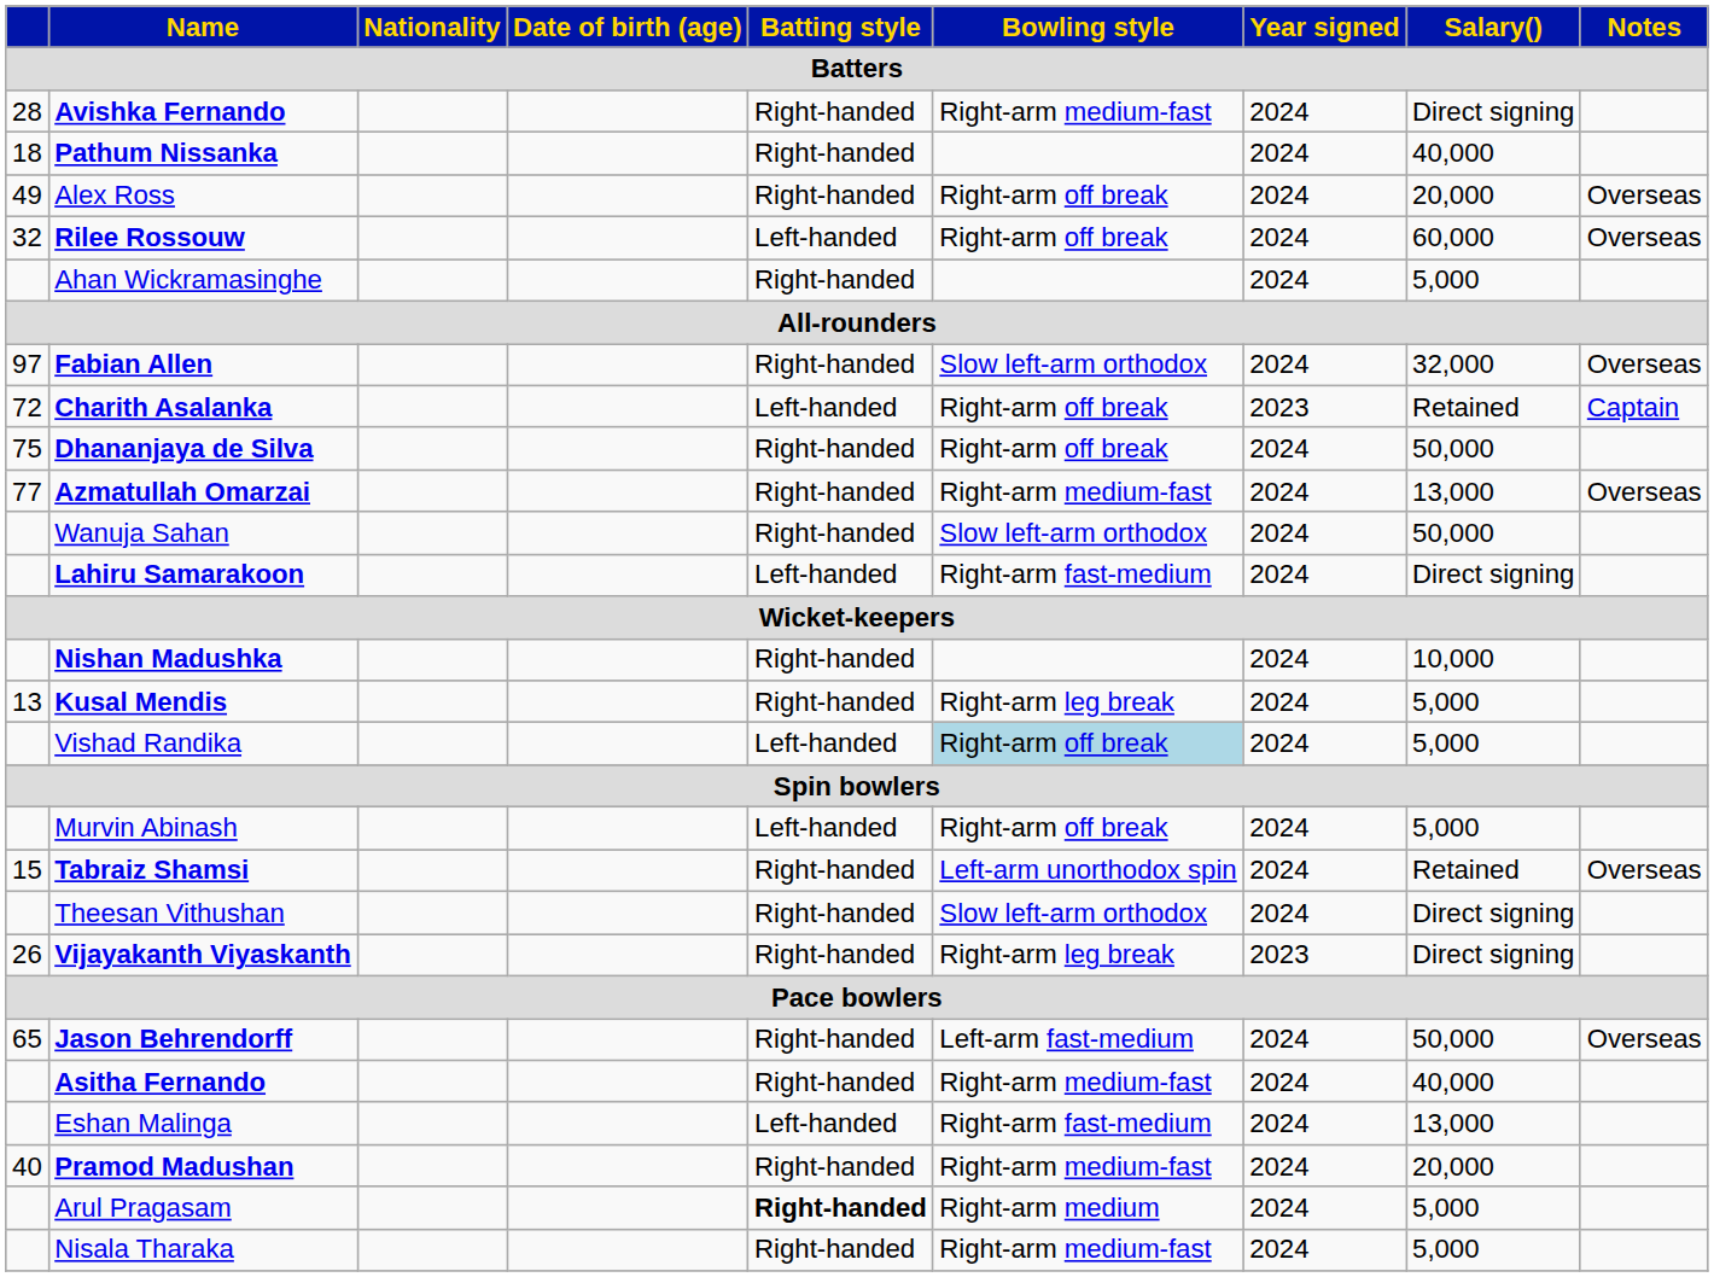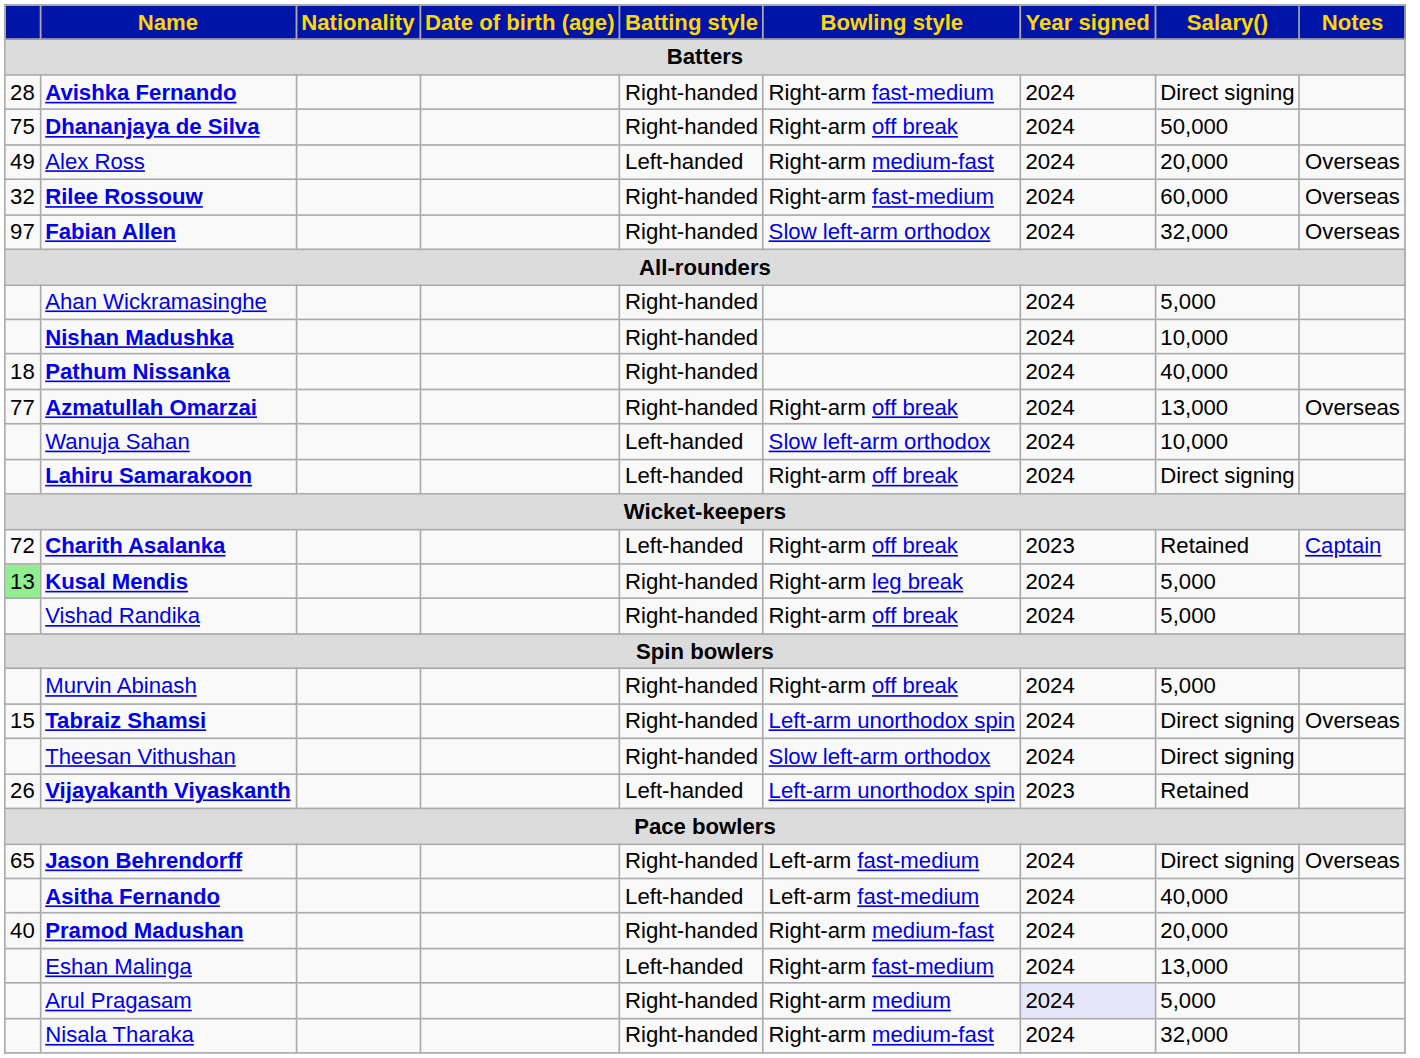Avishka Fernando | Bowling style: Right-arm medium-fast -> Right-arm fast-medium
rows swapped: Pathum Nissanka <-> Dhananjaya de Silva
Alex Ross | Batting style: Right-handed -> Left-handed
Alex Ross | Bowling style: Right-arm off break -> Right-arm medium-fast
Rilee Rossouw | Batting style: Left-handed -> Right-handed
Rilee Rossouw | Bowling style: Right-arm off break -> Right-arm fast-medium
rows swapped: Ahan Wickramasinghe <-> Fabian Allen
rows swapped: Charith Asalanka <-> Nishan Madushka
Azmatullah Omarzai | Bowling style: Right-arm medium-fast -> Right-arm off break
Wanuja Sahan | Batting style: Right-handed -> Left-handed
Wanuja Sahan | Salary(): 50,000 -> 10,000
Lahiru Samarakoon | Bowling style: Right-arm fast-medium -> Right-arm off break
Kusal Mendis | column 1: no background -> lightgreen background
Vishad Randika | Batting style: Left-handed -> Right-handed
Vishad Randika | Bowling style: lightblue background -> no background
Murvin Abinash | Batting style: Left-handed -> Right-handed
Tabraiz Shamsi | Salary(): Retained -> Direct signing
Vijayakanth Viyaskanth | Batting style: Right-handed -> Left-handed
Vijayakanth Viyaskanth | Bowling style: Right-arm leg break -> Left-arm unorthodox spin
Vijayakanth Viyaskanth | Salary(): Direct signing -> Retained
Jason Behrendorff | Salary(): 50,000 -> Direct signing
Asitha Fernando | Batting style: Right-handed -> Left-handed
Asitha Fernando | Bowling style: Right-arm medium-fast -> Left-arm fast-medium
rows swapped: Pramod Madushan <-> Eshan Malinga
Arul Pragasam | Batting style: bold -> normal
Arul Pragasam | Year signed: no background -> lavender background
Nisala Tharaka | Salary(): 5,000 -> 32,000
